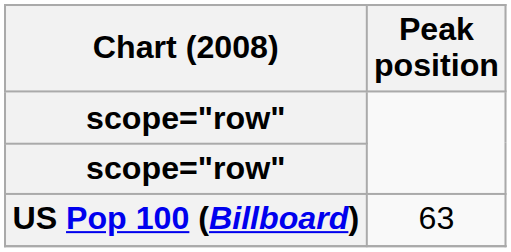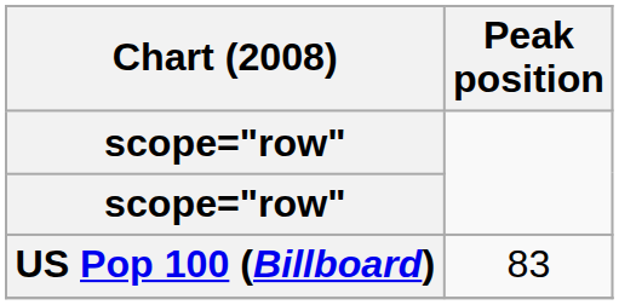US Pop 100 (Billboard) | Peak position: 63 -> 83
